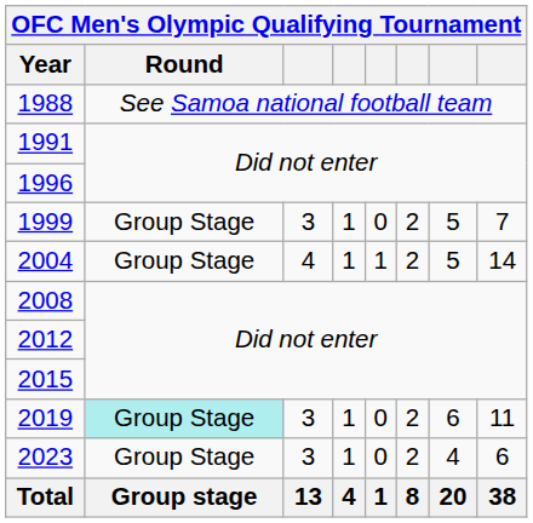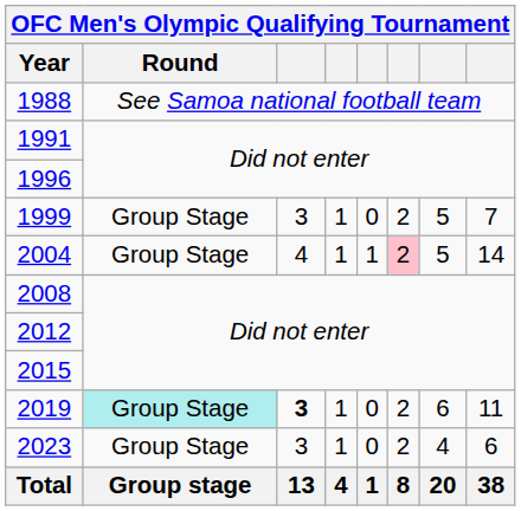2004 | column 6: no background -> pink background
2019 | column 3: normal -> bold
